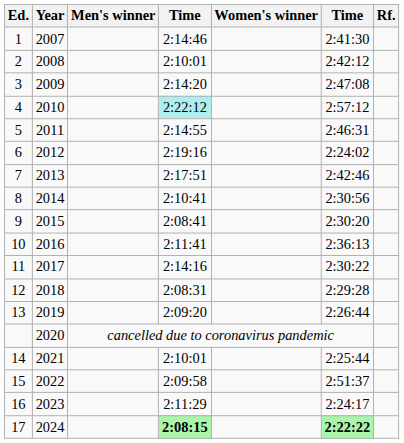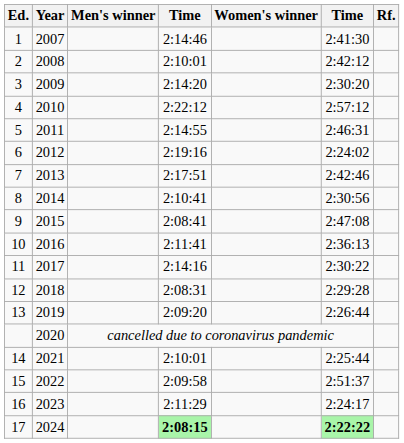3 | column 6: 2:47:08 -> 2:30:20
4 | column 4: paleturquoise background -> no background
9 | column 6: 2:30:20 -> 2:47:08
